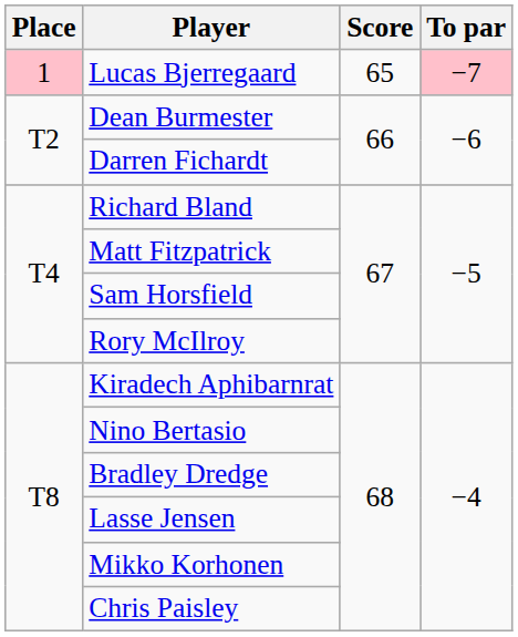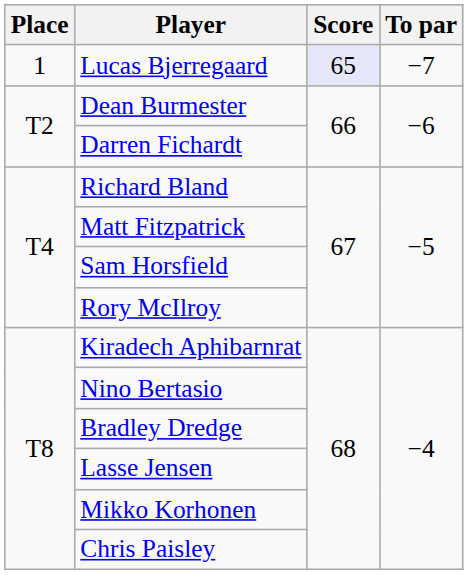Lucas Bjerregaard | Place: pink background -> no background
Lucas Bjerregaard | Score: no background -> lavender background
Lucas Bjerregaard | To par: pink background -> no background
